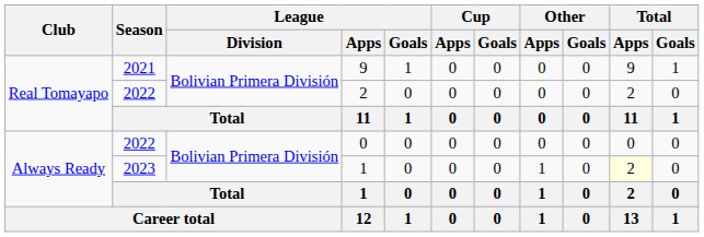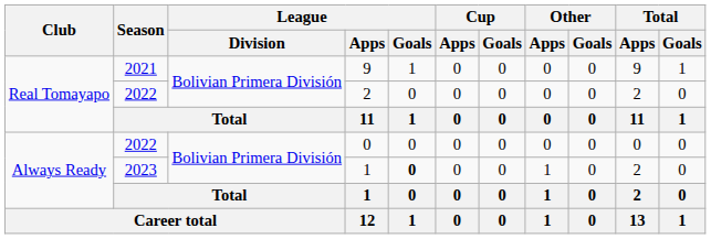2023 / 1 | League / Goals: normal -> bold
2023 / 1 | Total / Apps: lightyellow background -> no background
